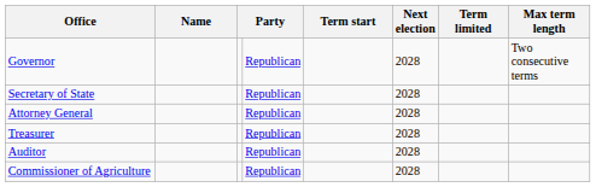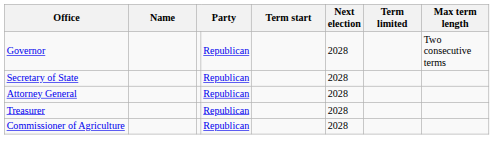- row: Auditor | Republican | 2028
